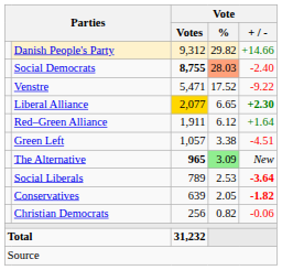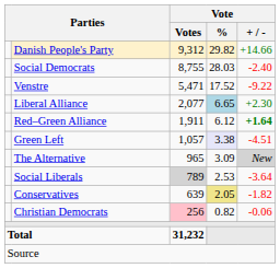Social Democrats | Vote / Votes: bold -> normal
Social Democrats | Vote / %: lightsalmon background -> no background
Liberal Alliance | Vote / Votes: gold background -> no background
Liberal Alliance | Vote / %: no background -> lightblue background
Liberal Alliance | Vote / + / -: bold -> normal
Red–Green Alliance | Vote / + / -: normal -> bold
Green Left | Vote / %: no background -> lavender background
The Alternative | Vote / Votes: bold -> normal
The Alternative | Vote / %: lightgreen background -> no background
The Alternative | Vote / + / -: no background -> lightgrey background
Social Liberals | Vote / Votes: no background -> lightgrey background
Social Liberals | Vote / + / -: bold -> normal
Conservatives | Vote / %: no background -> khaki background
Conservatives | Vote / + / -: bold -> normal
Christian Democrats | Vote / Votes: no background -> pink background
